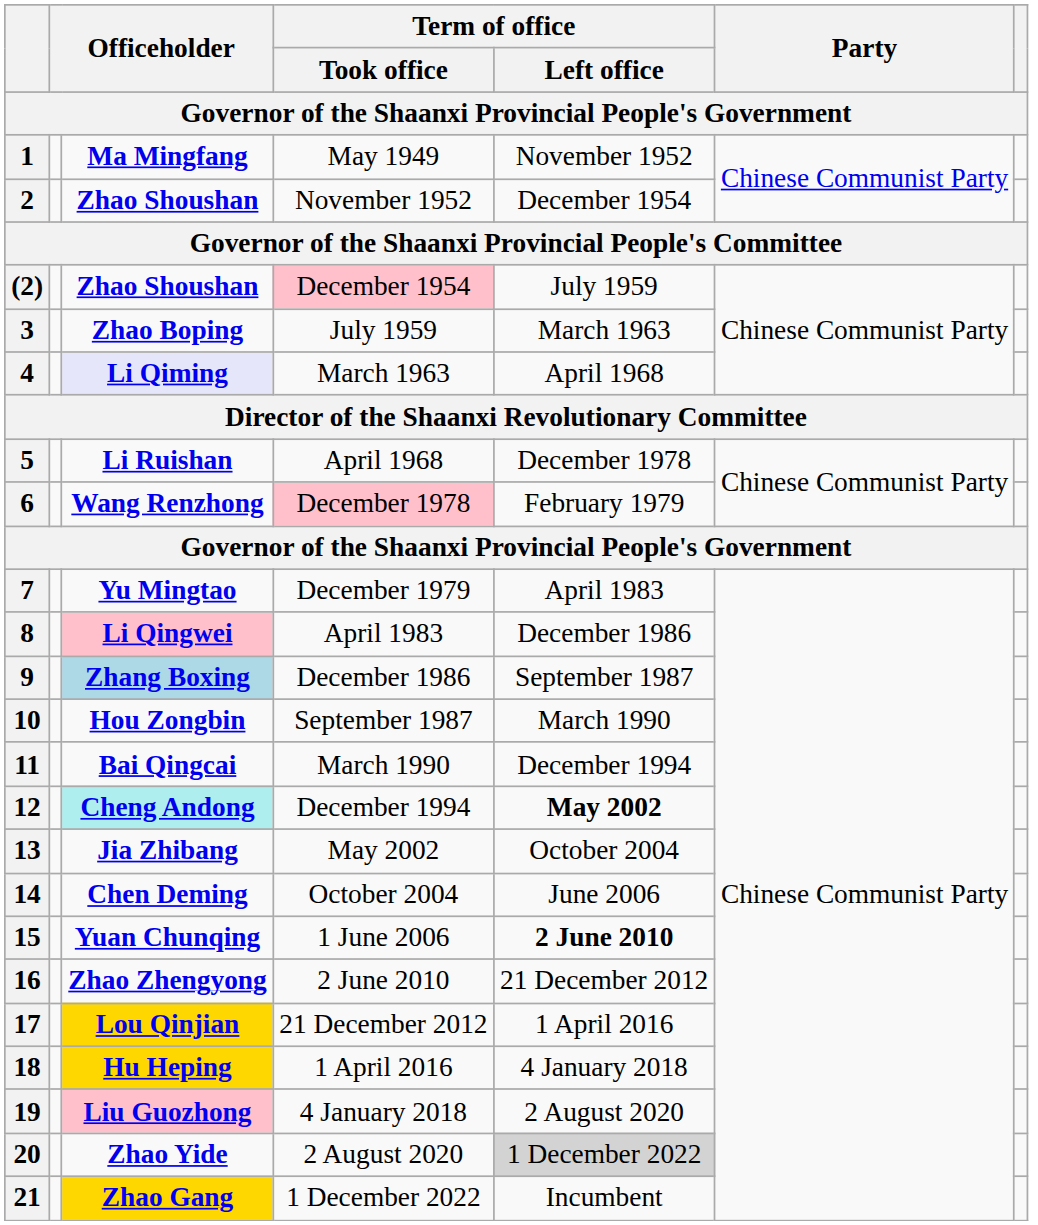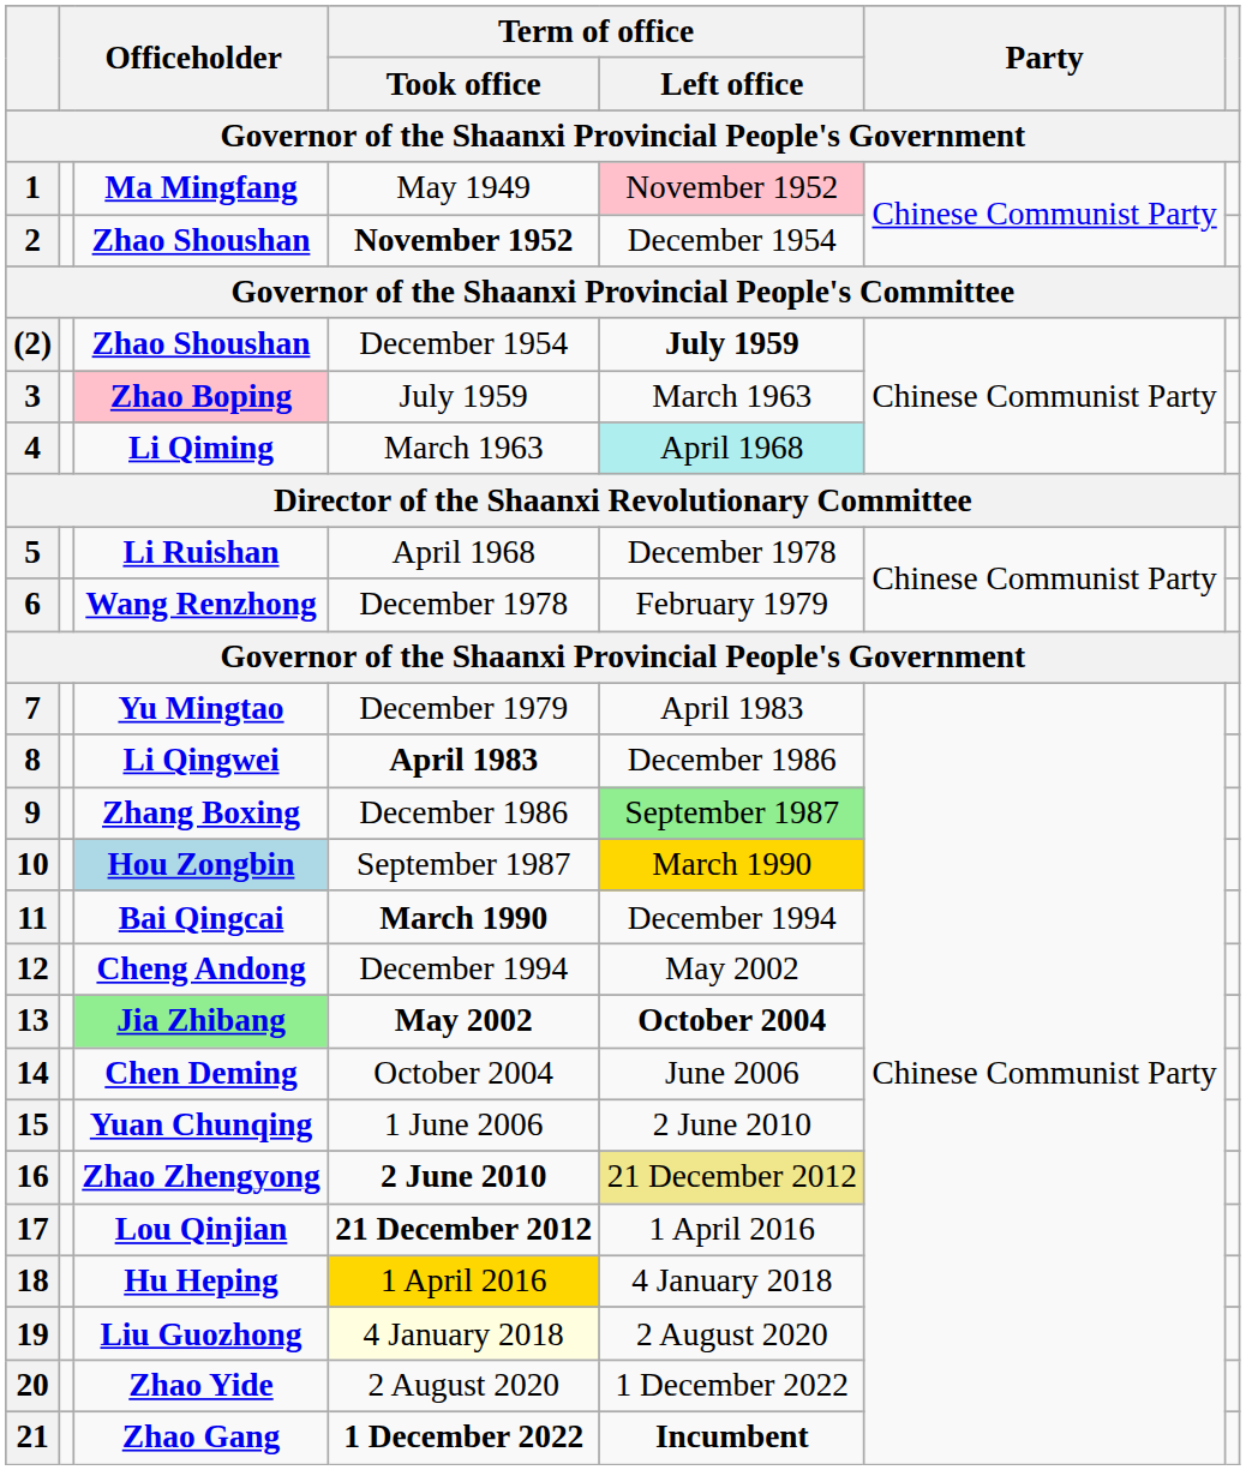1 | Term of office / Left office: no background -> pink background
2 | Term of office / Took office: normal -> bold
(2) | Term of office / Took office: pink background -> no background
(2) | Term of office / Left office: normal -> bold
3 | column 3: no background -> pink background
4 | column 3: lavender background -> no background
4 | Term of office / Left office: no background -> paleturquoise background
6 | Term of office / Took office: pink background -> no background
8 | column 3: pink background -> no background
8 | Term of office / Took office: normal -> bold
9 | column 3: lightblue background -> no background
9 | Term of office / Left office: no background -> lightgreen background
10 | column 3: no background -> lightblue background
10 | Term of office / Left office: no background -> gold background
11 | Term of office / Took office: normal -> bold
12 | column 3: paleturquoise background -> no background
12 | Term of office / Left office: bold -> normal
13 | column 3: no background -> lightgreen background
13 | Term of office / Took office: normal -> bold
13 | Term of office / Left office: normal -> bold
15 | Term of office / Left office: bold -> normal
16 | Term of office / Took office: normal -> bold
16 | Term of office / Left office: no background -> khaki background
17 | column 3: gold background -> no background
17 | Term of office / Took office: normal -> bold
18 | column 3: gold background -> no background
18 | Term of office / Took office: no background -> gold background
19 | column 3: pink background -> no background
19 | Term of office / Took office: no background -> lightyellow background
20 | Term of office / Left office: lightgrey background -> no background
21 | column 3: gold background -> no background
21 | Term of office / Took office: normal -> bold
21 | Term of office / Left office: normal -> bold
